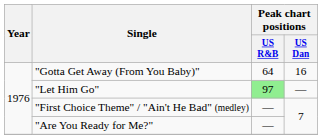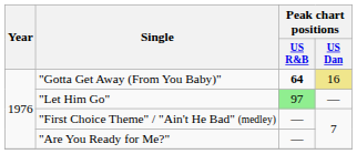"Gotta Get Away (From You Baby)" | Peak chart positions / US R&B: normal -> bold
"Gotta Get Away (From You Baby)" | Peak chart positions / US Dan: no background -> khaki background
